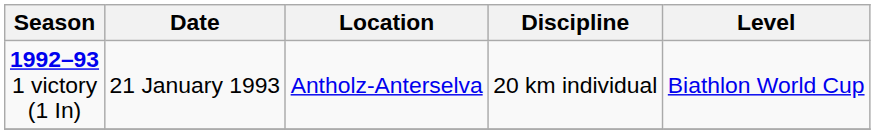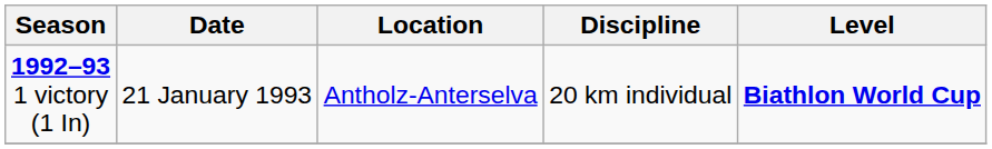1992–93 1 victory (1 In) | Level: normal -> bold
